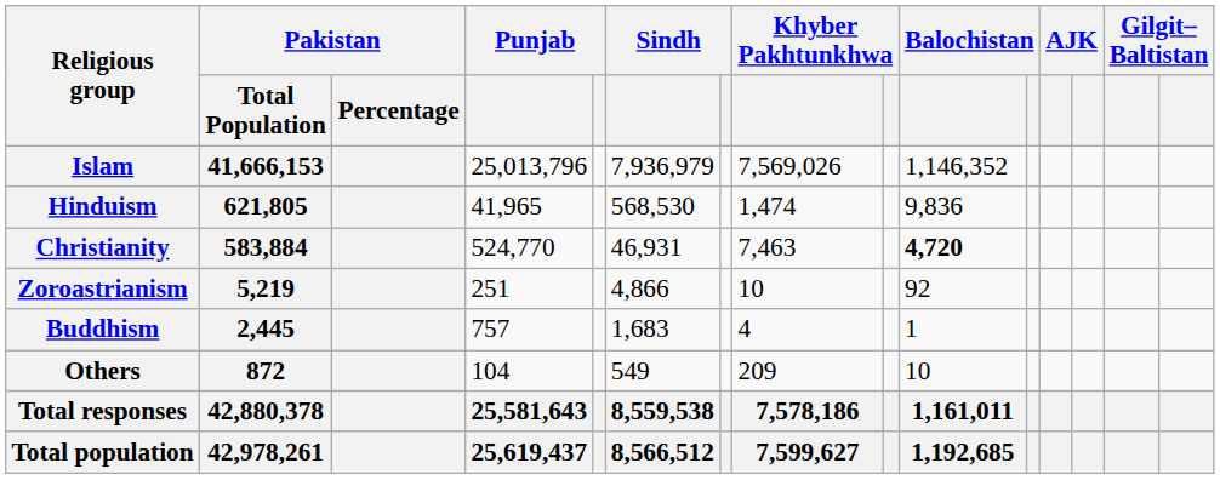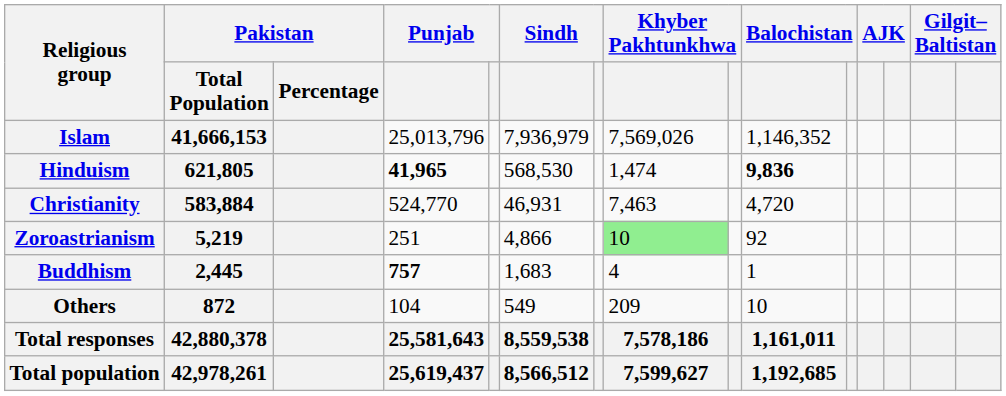Hinduism | column 4: normal -> bold
Hinduism | column 10: normal -> bold
Christianity | column 10: bold -> normal
Zoroastrianism | column 8: no background -> lightgreen background
Buddhism | column 4: normal -> bold
